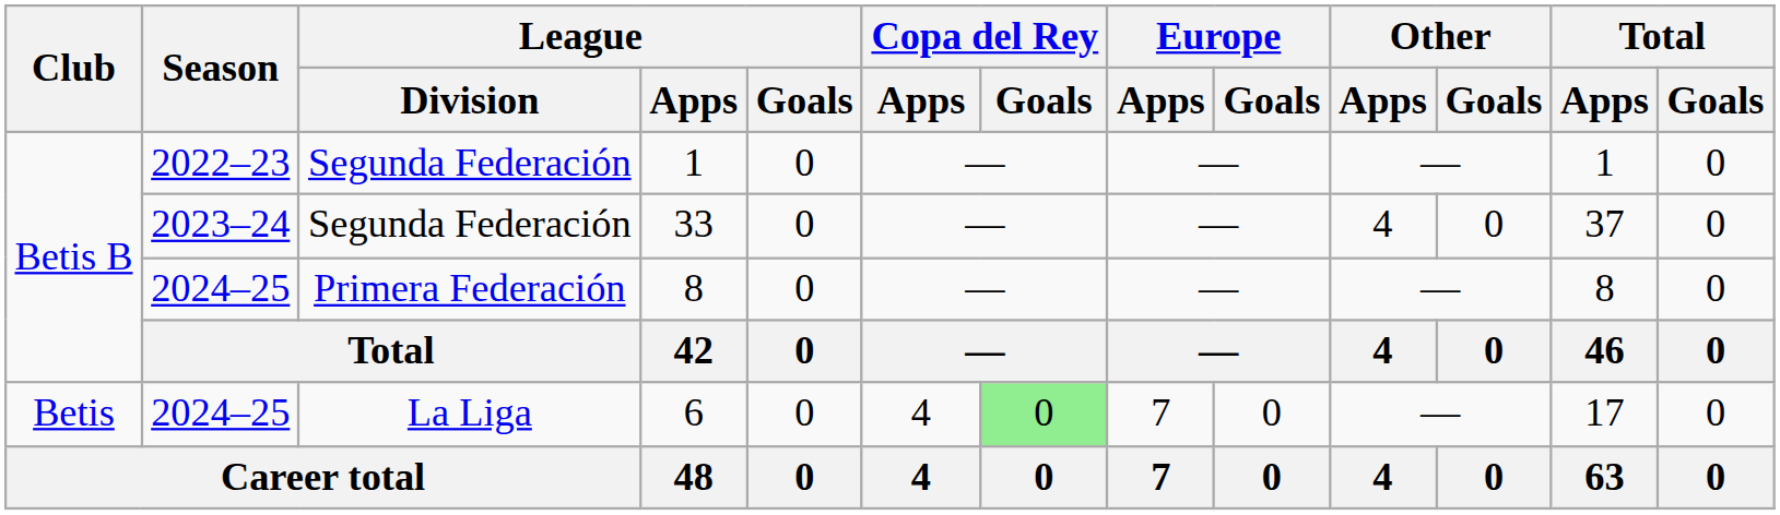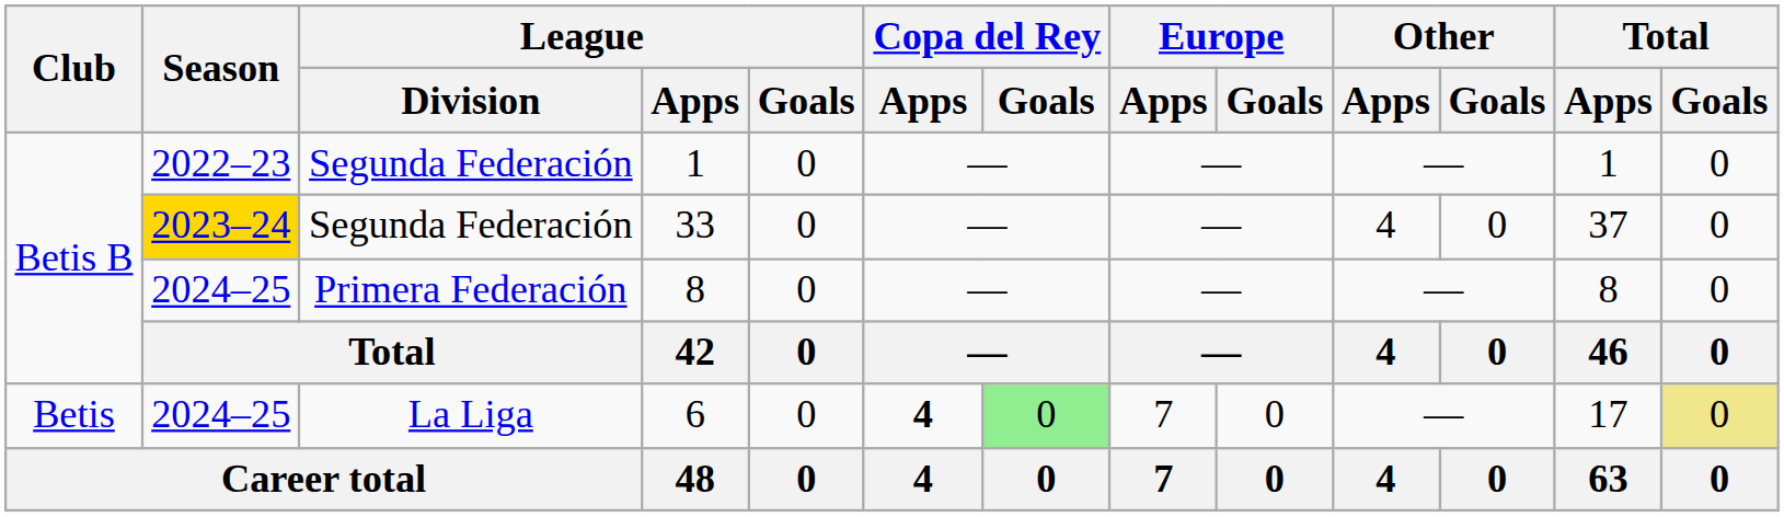33 | Season: no background -> gold background
6 | Copa del Rey / Apps: normal -> bold
6 | Total / Goals: no background -> khaki background
